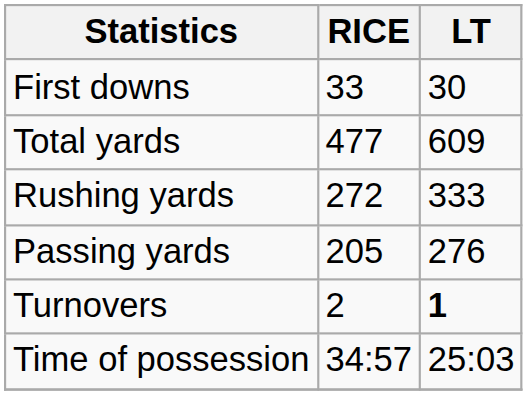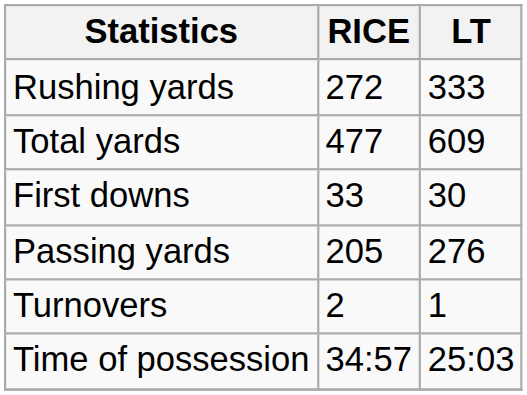rows swapped: First downs <-> Rushing yards
Turnovers | LT: bold -> normal
